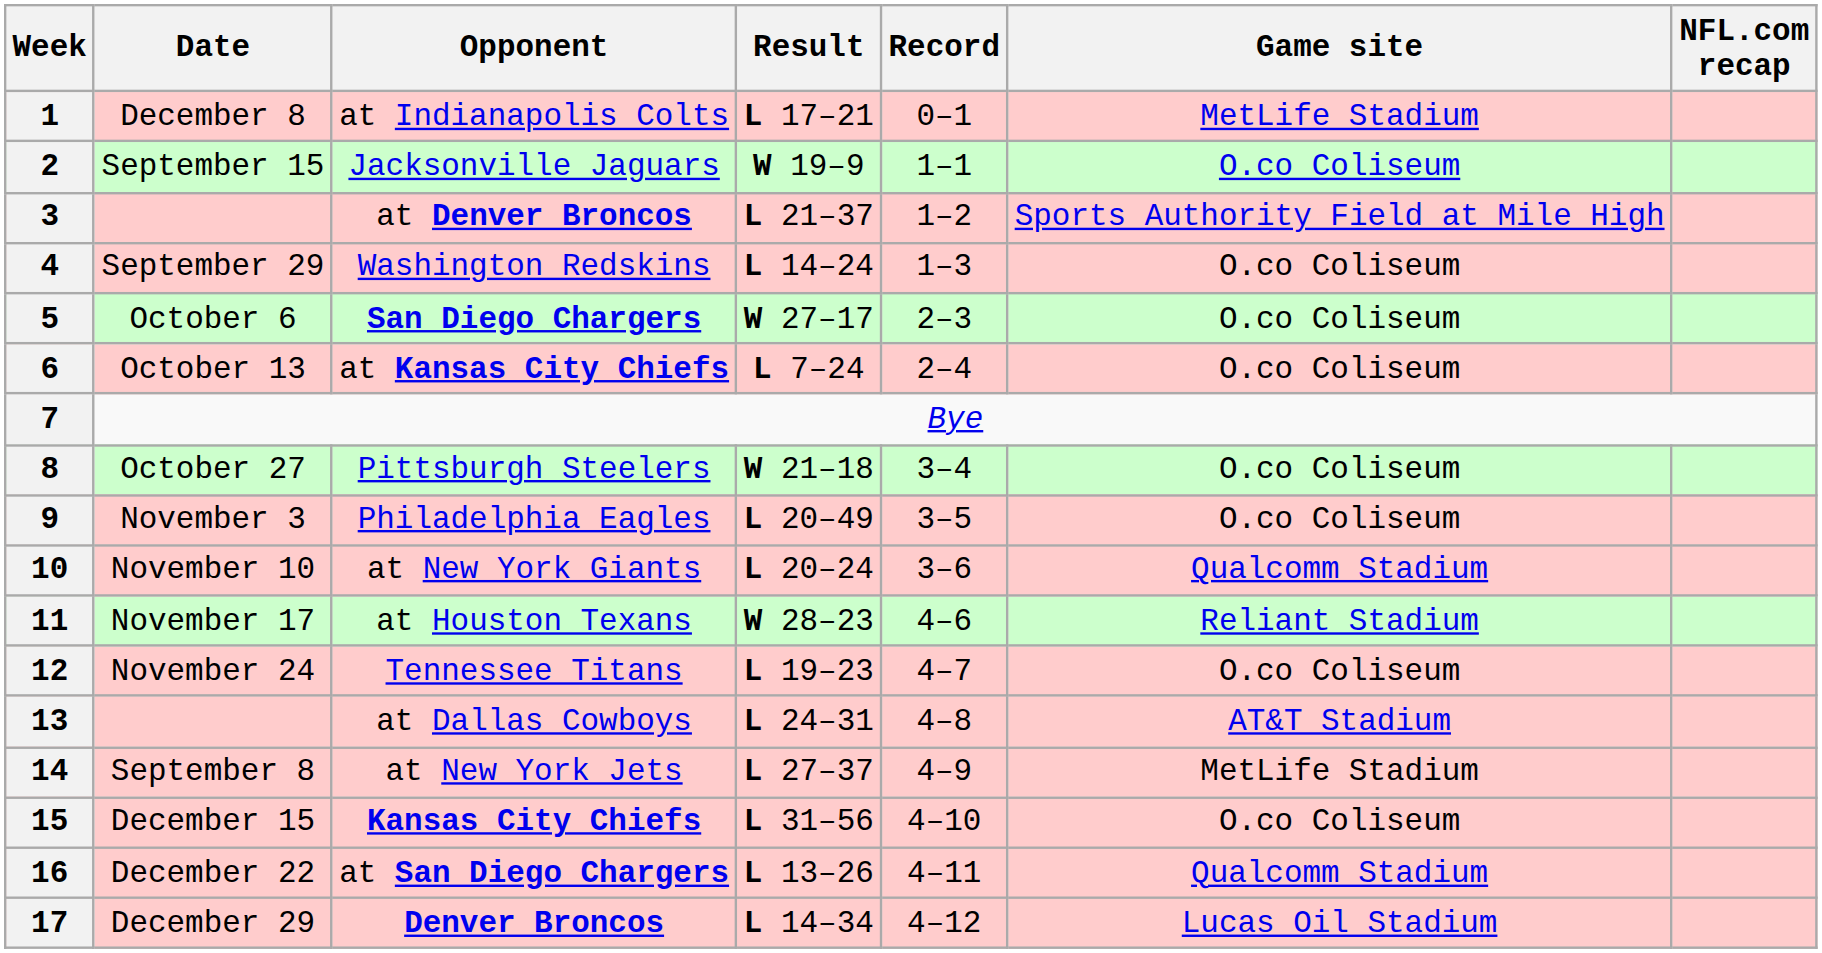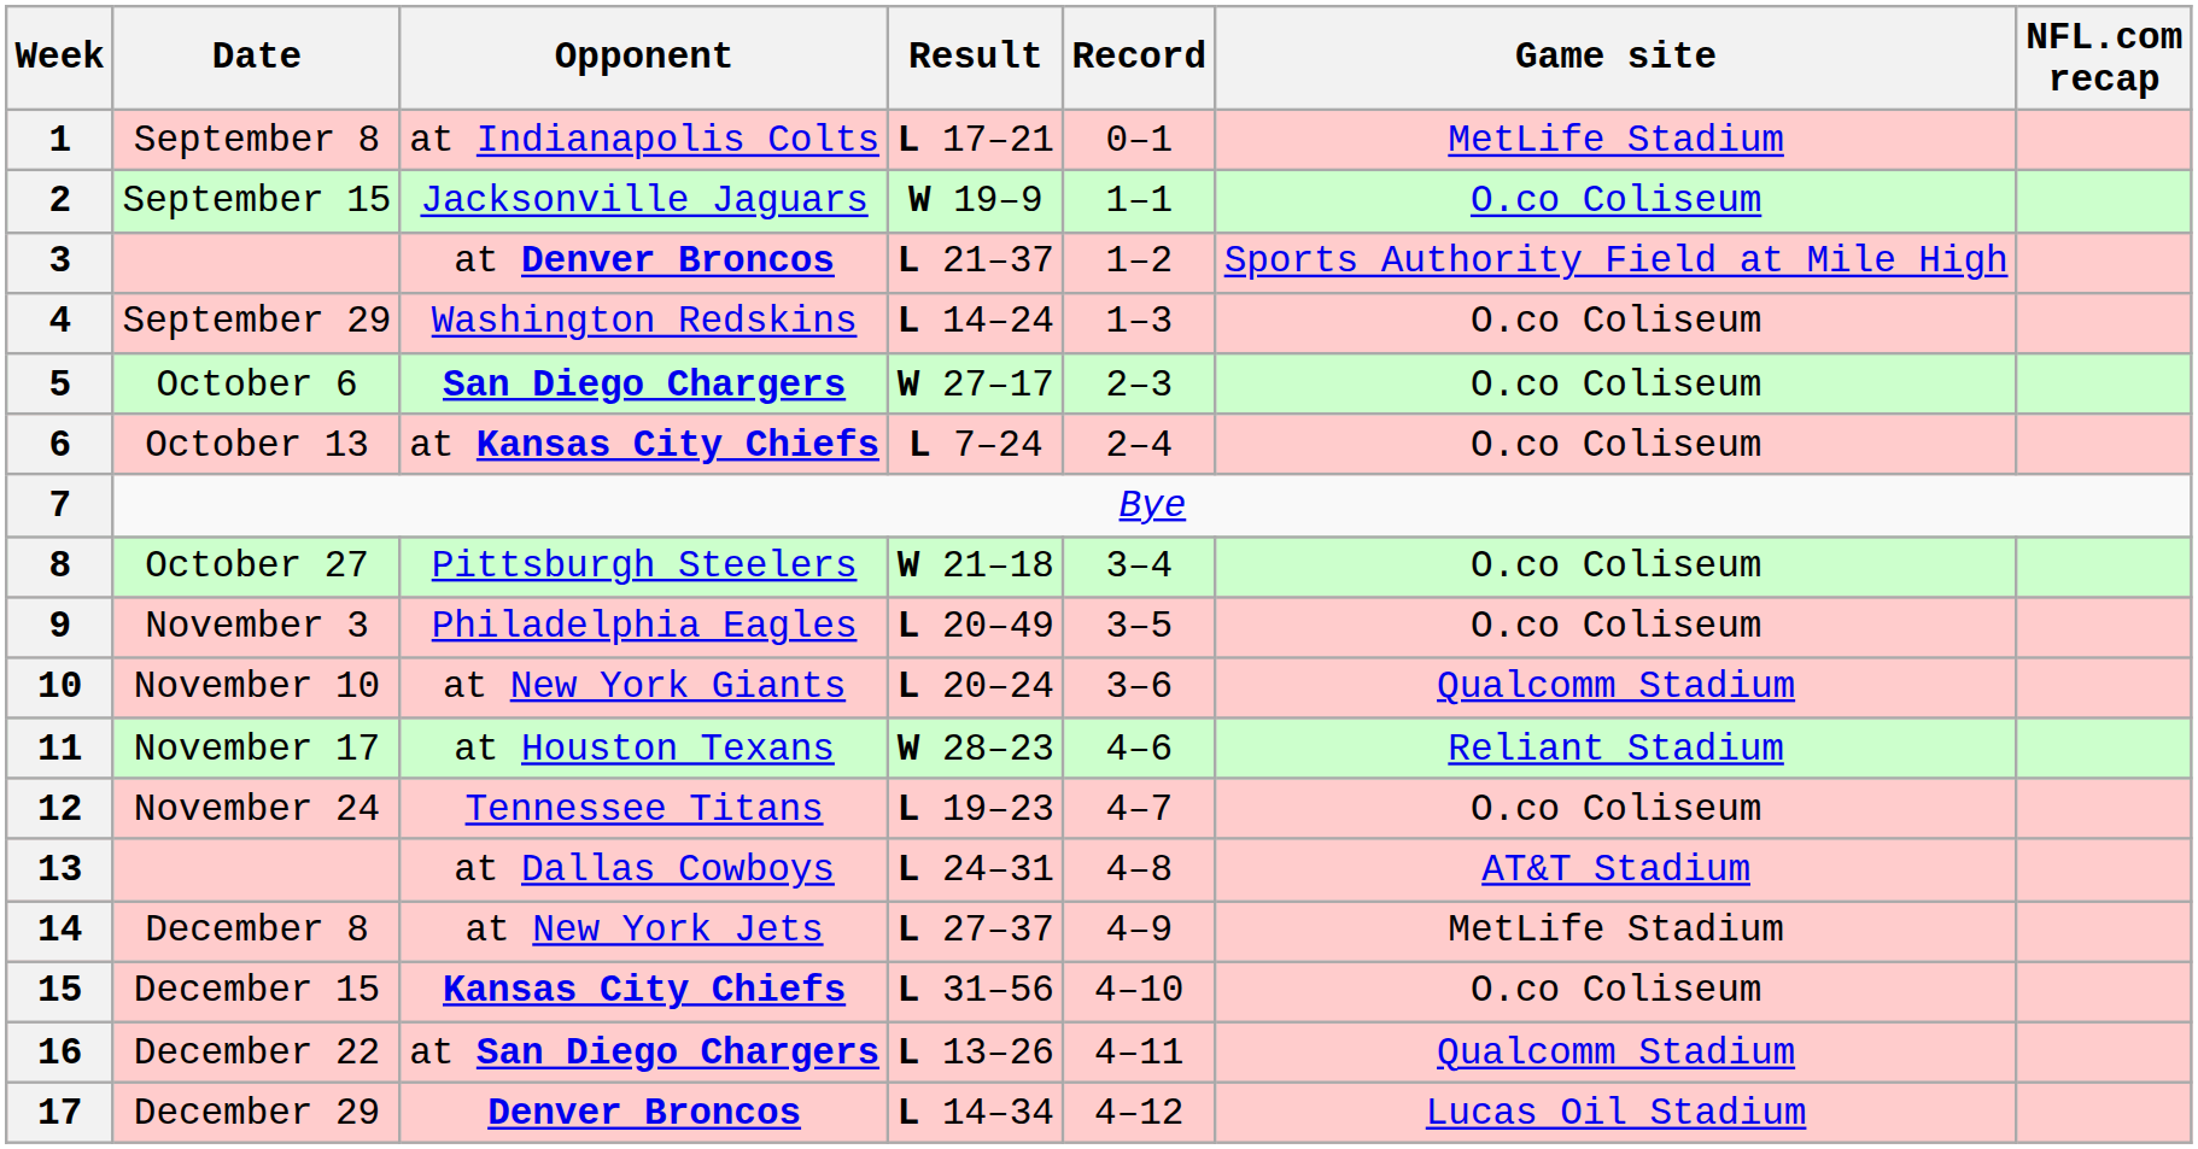1 | Date: December 8 -> September 8
14 | Date: September 8 -> December 8
